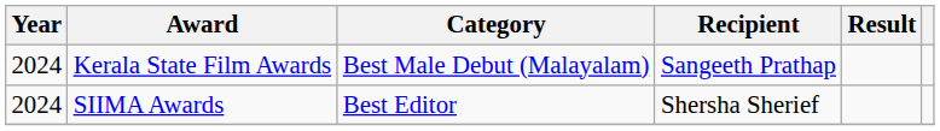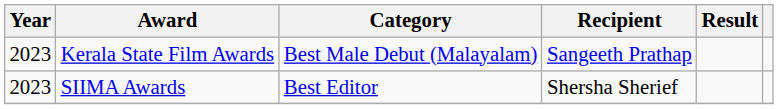Kerala State Film Awards | Year: 2024 -> 2023
SIIMA Awards | Year: 2024 -> 2023
